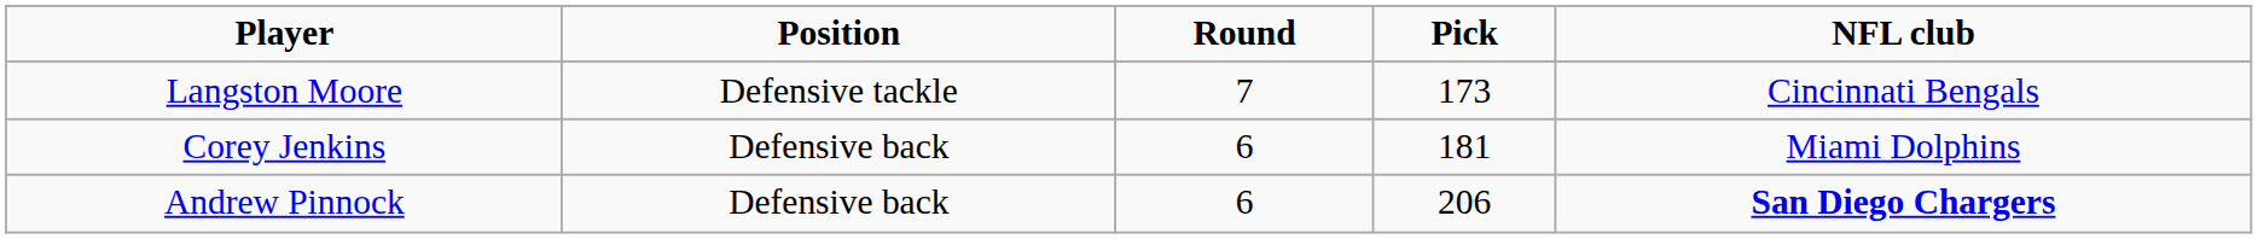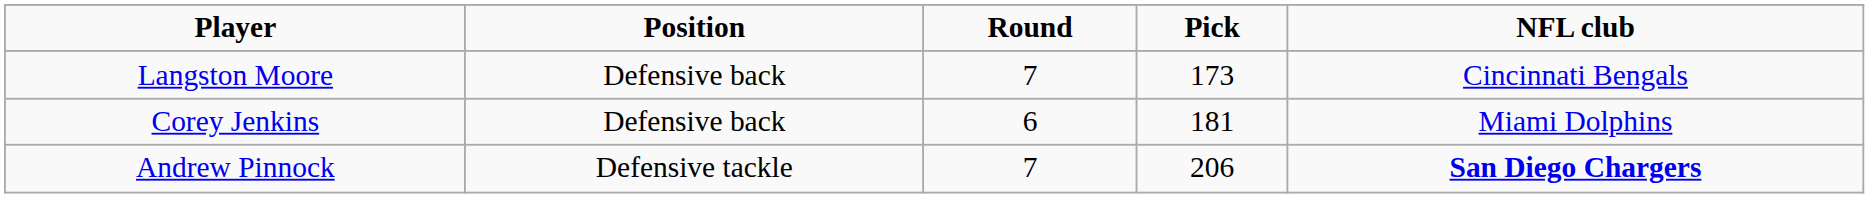Langston Moore | Position: Defensive tackle -> Defensive back
Andrew Pinnock | Position: Defensive back -> Defensive tackle
Andrew Pinnock | Round: 6 -> 7
